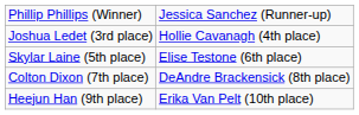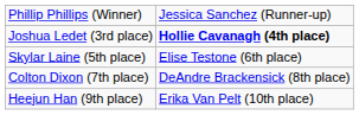Joshua Ledet (3rd place) | column 2: normal -> bold
